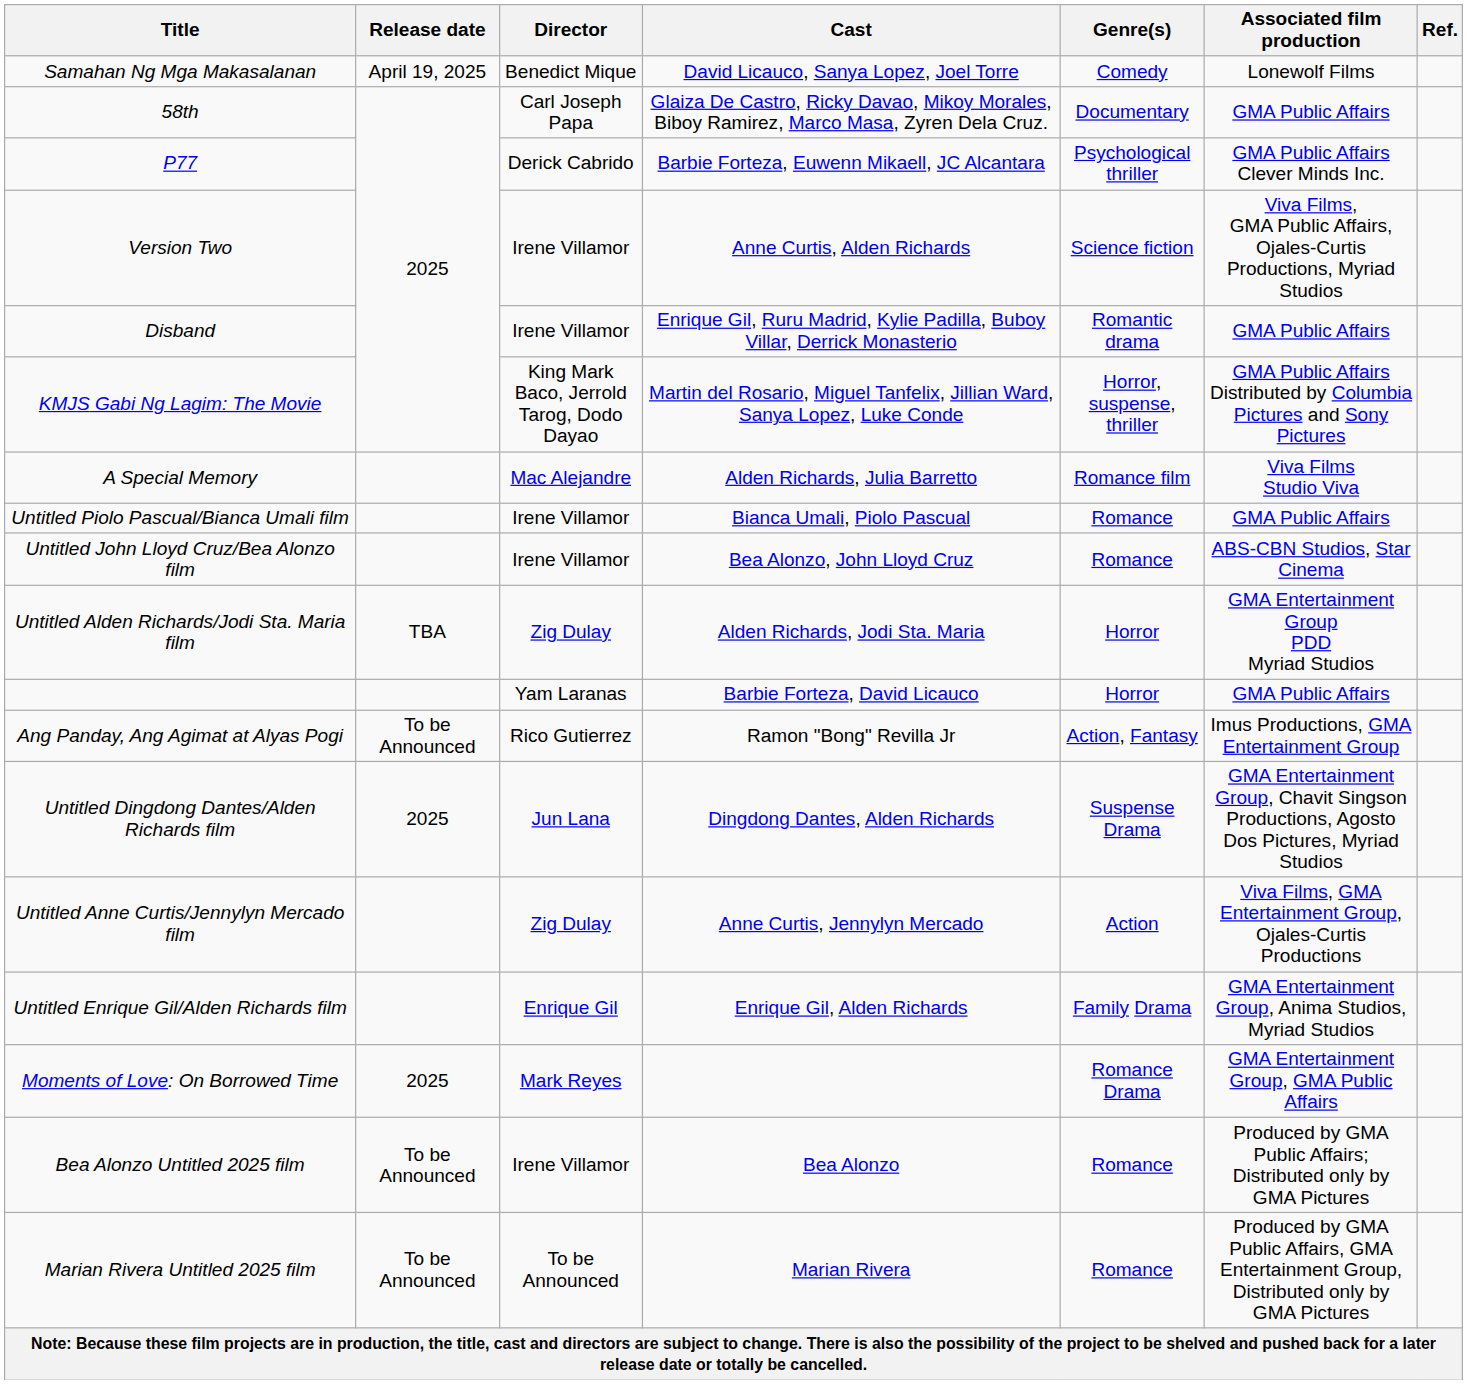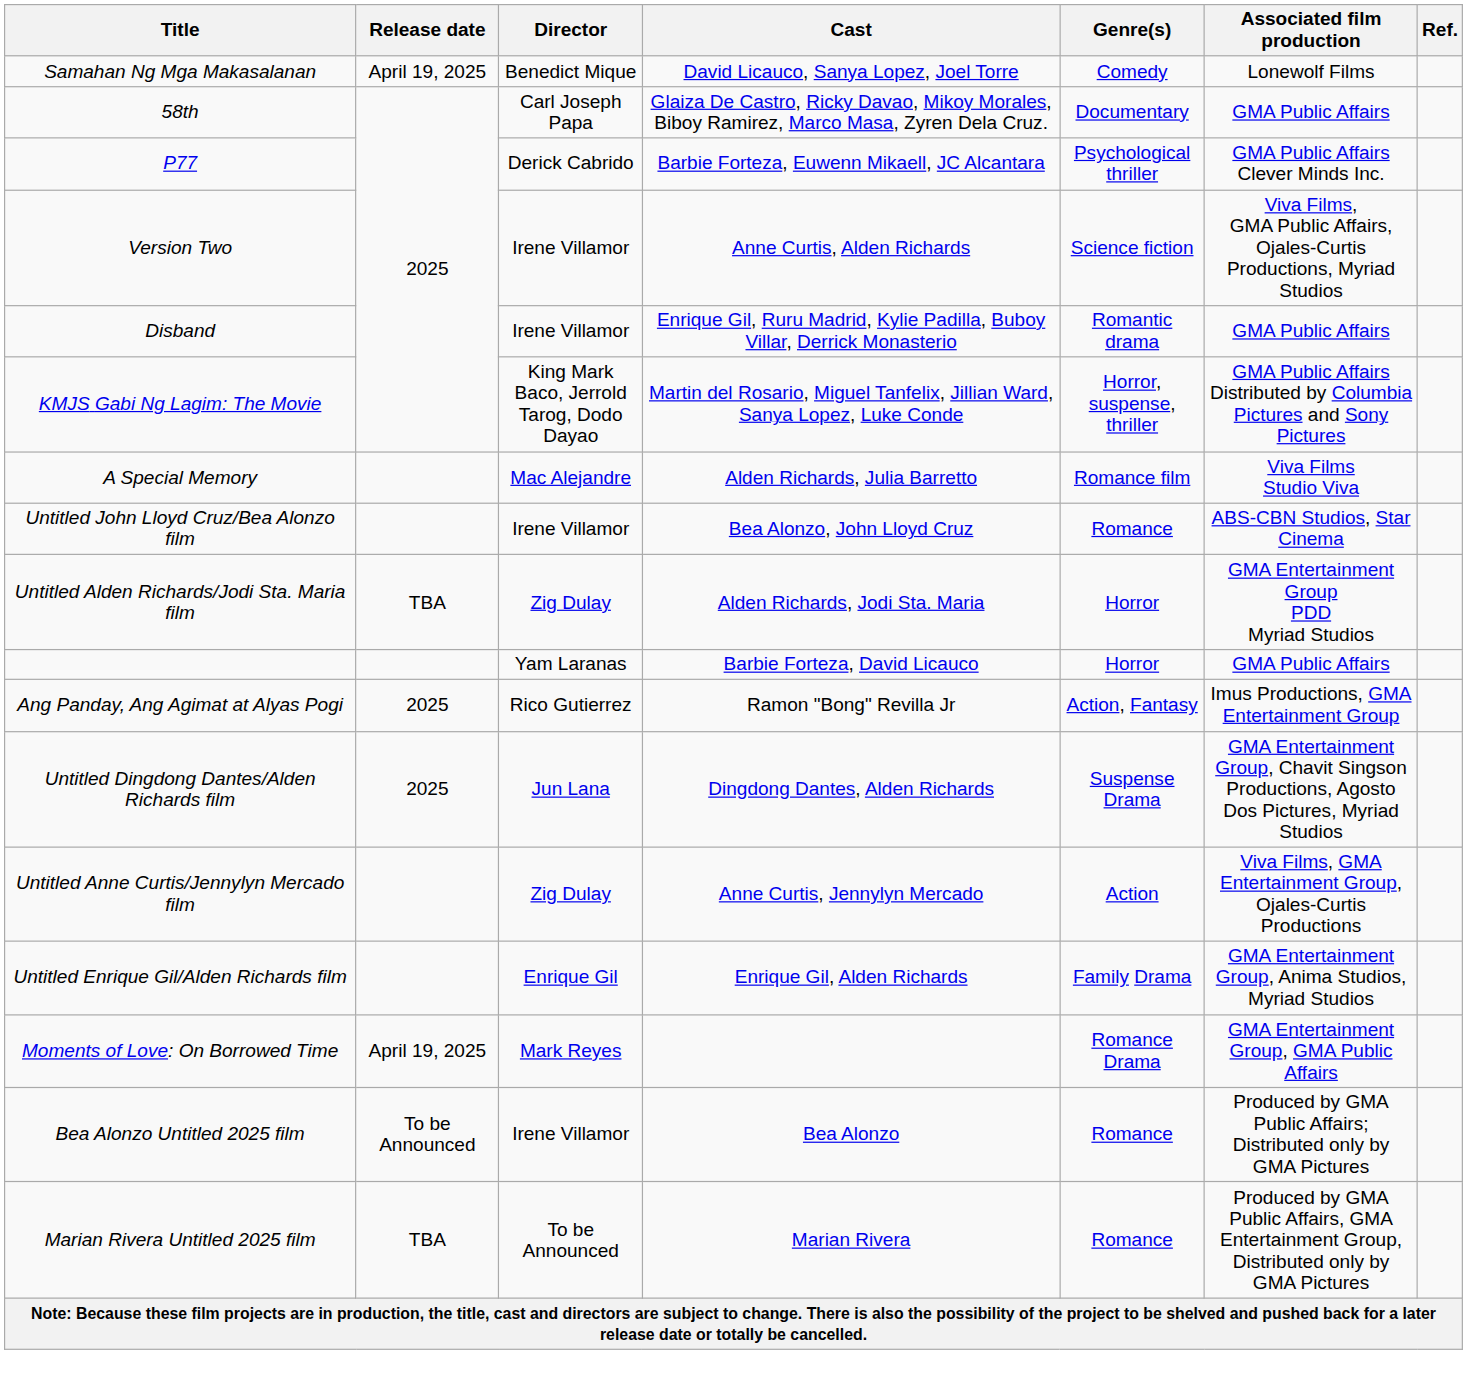- row: Untitled Piolo Pascual/Bianca Umali film | Irene Villamor | Bianca Umali, Piolo Pascual | Romance | GMA Public Affairs
Ang Panday, Ang Agimat at Alyas Pogi | Release date: To be Announced -> 2025
Moments of Love: On Borrowed Time | Release date: 2025 -> April 19, 2025
Marian Rivera Untitled 2025 film | Release date: To be Announced -> TBA
